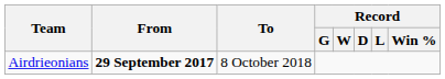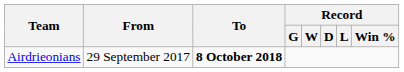Airdrieonians | From: bold -> normal
Airdrieonians | To: normal -> bold
